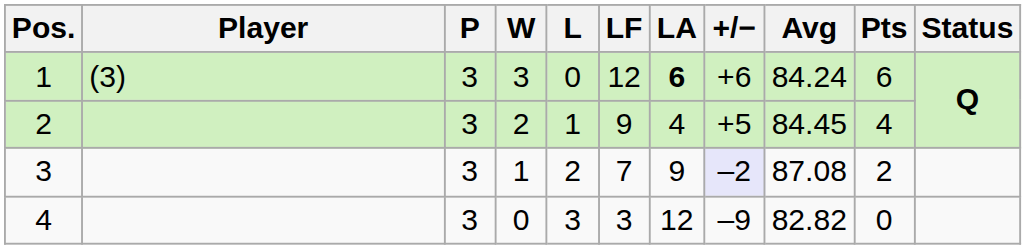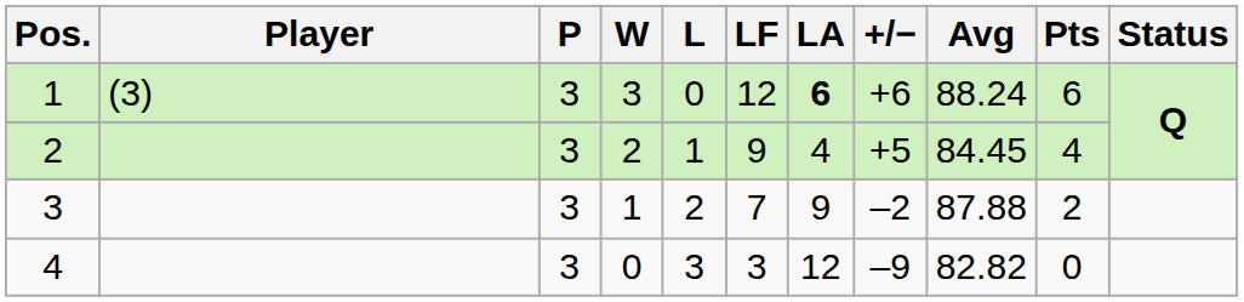row 2 | Avg: 84.24 -> 88.24
row 4 | +/−: lavender background -> no background
row 4 | Avg: 87.08 -> 87.88
